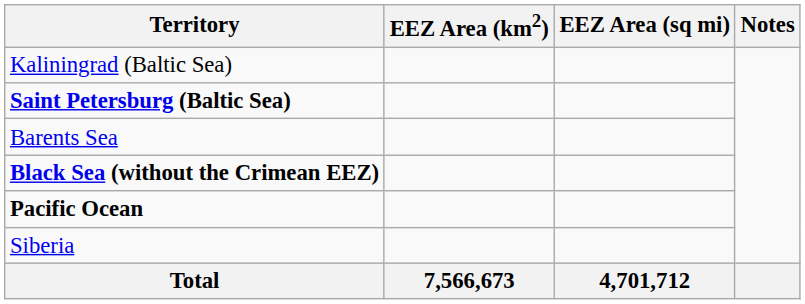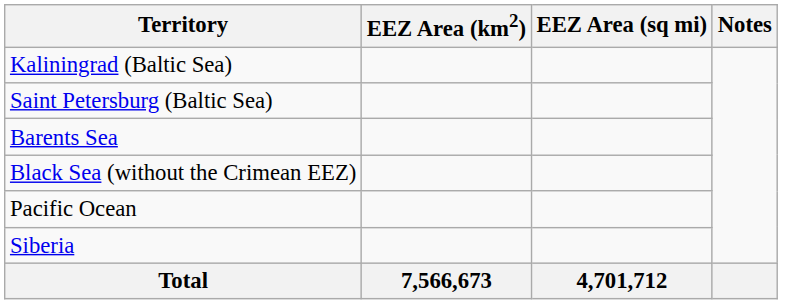Saint Petersburg (Baltic Sea) | Territory: bold -> normal
Black Sea (without the Crimean EEZ) | Territory: bold -> normal
Pacific Ocean | Territory: bold -> normal
